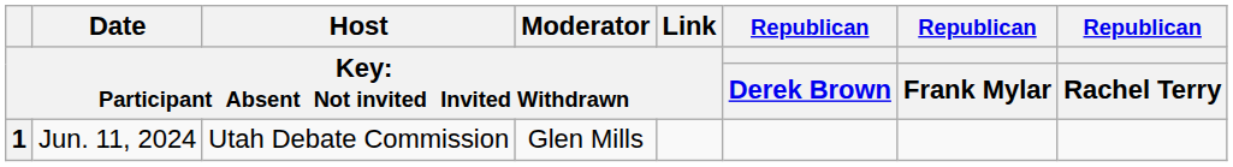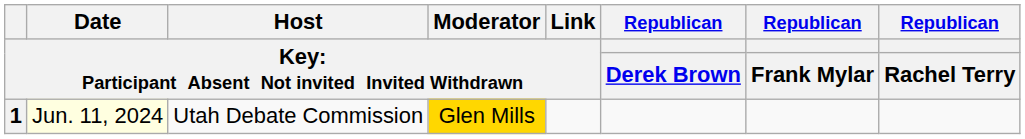1 | column 2: no background -> lightyellow background
1 | column 4: no background -> gold background
